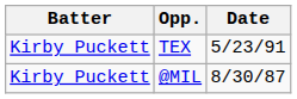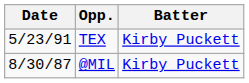columns swapped: Batter <-> Date
